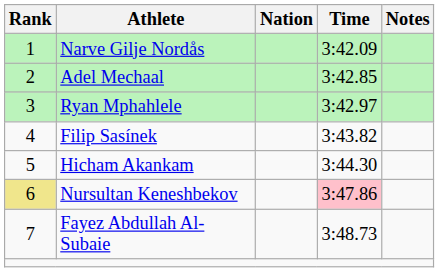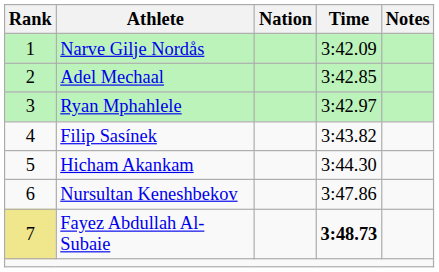Nursultan Keneshbekov | Rank: khaki background -> no background
Nursultan Keneshbekov | Time: pink background -> no background
Fayez Abdullah Al-Subaie | Rank: no background -> khaki background
Fayez Abdullah Al-Subaie | Time: normal -> bold
